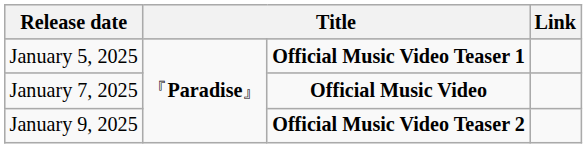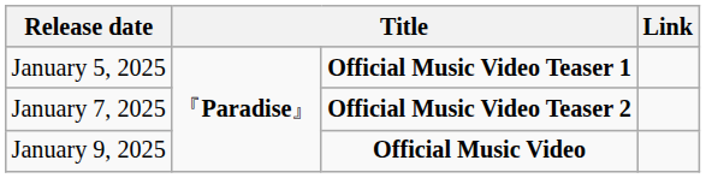January 7, 2025 | column 3: Official Music Video -> Official Music Video Teaser 2
January 9, 2025 | column 3: Official Music Video Teaser 2 -> Official Music Video
